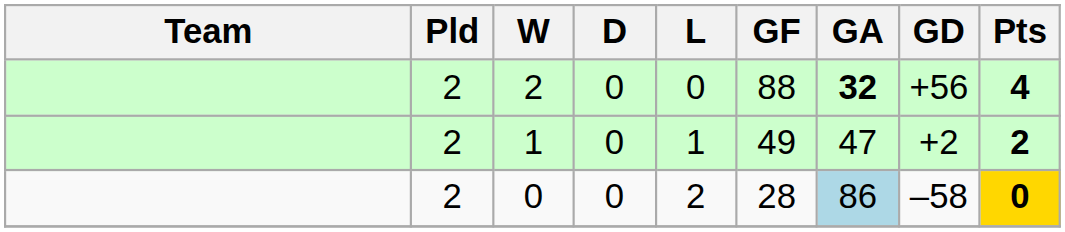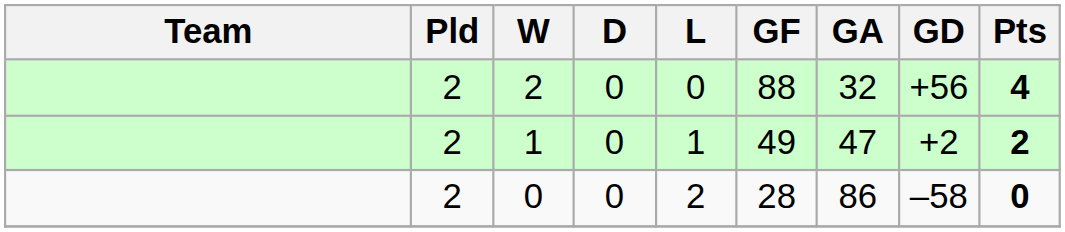row 2 | GA: bold -> normal
row 4 | GA: lightblue background -> no background
row 4 | Pts: gold background -> no background
